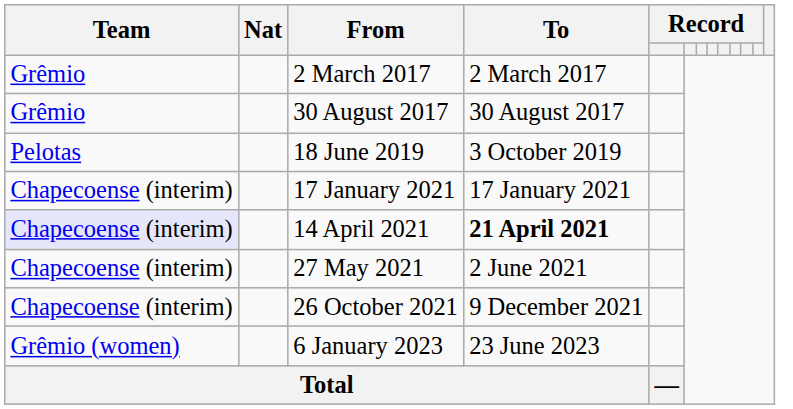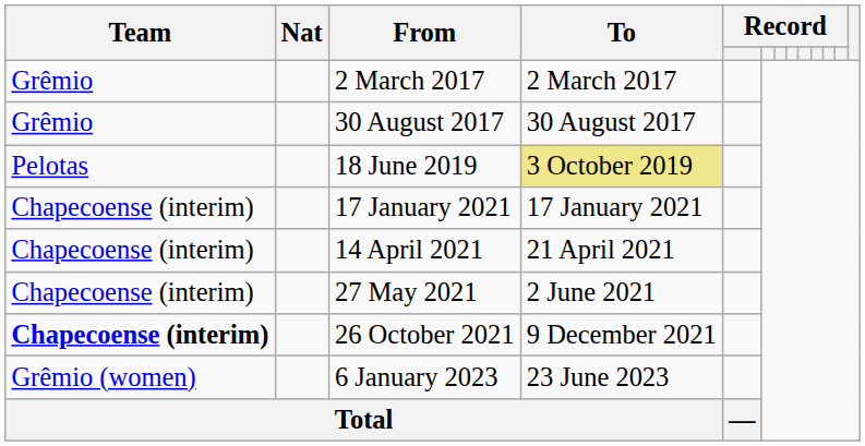18 June 2019 | To: no background -> khaki background
14 April 2021 | Team: lavender background -> no background
14 April 2021 | To: bold -> normal
26 October 2021 | Team: normal -> bold
